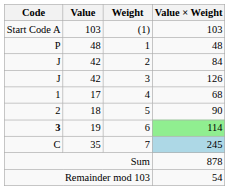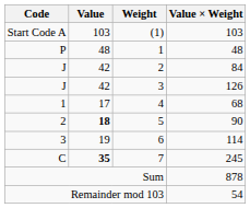5 | Value: normal -> bold
6 | Code: bold -> normal
6 | Value × Weight: lightgreen background -> no background
7 | Value: normal -> bold
7 | Value × Weight: lightblue background -> no background
